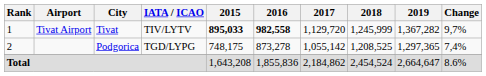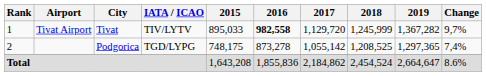Tivat Airport | 2015: bold -> normal
